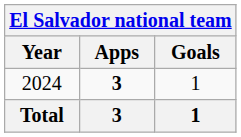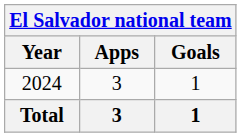2024 | Apps: bold -> normal
